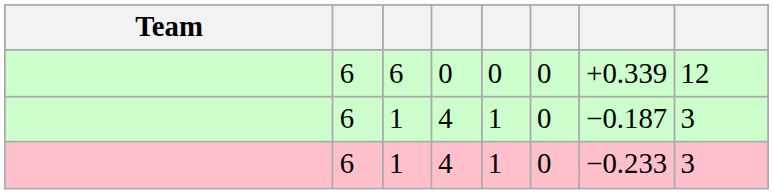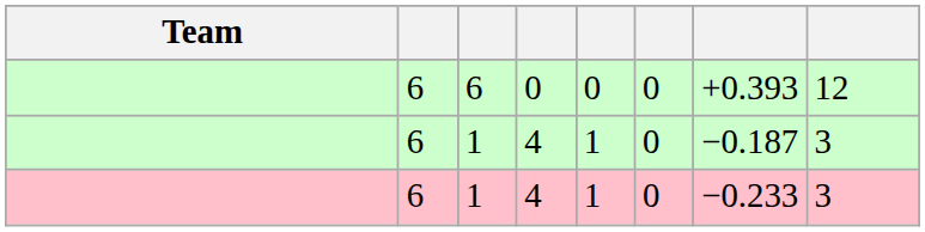row 2 | column 7: +0.339 -> +0.393
